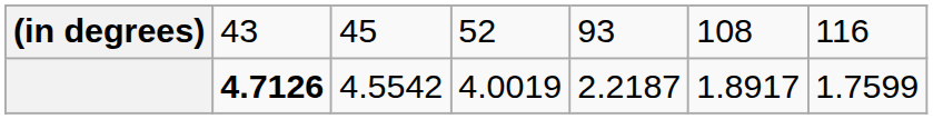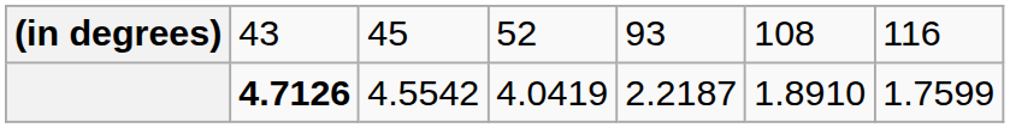row 2 | column 4: 4.0019 -> 4.0419
row 2 | column 6: 1.8917 -> 1.8910
